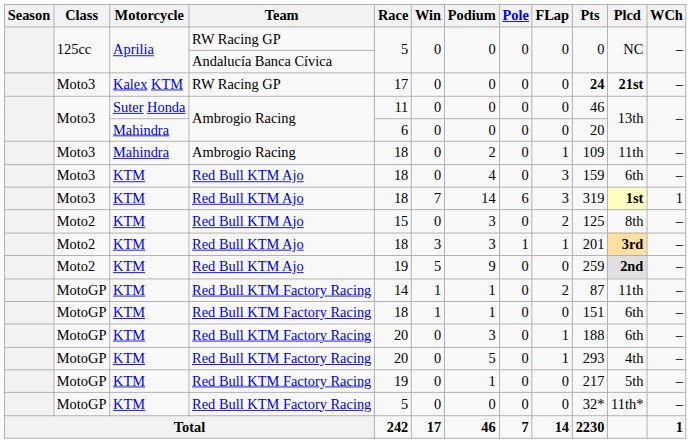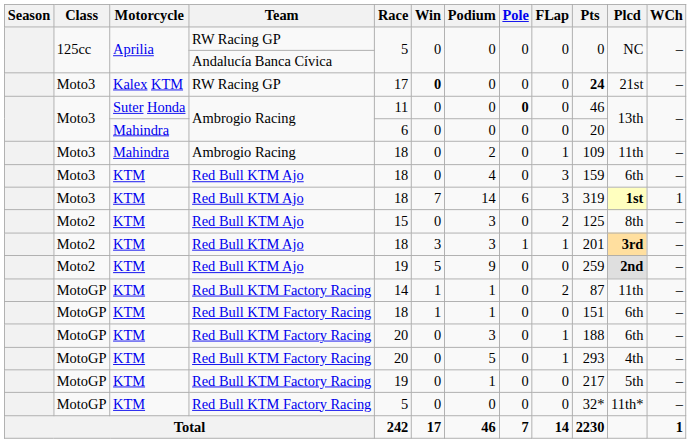Kalex KTM | Win: normal -> bold
Kalex KTM | Plcd: bold -> normal
Suter Honda | Pole: normal -> bold
